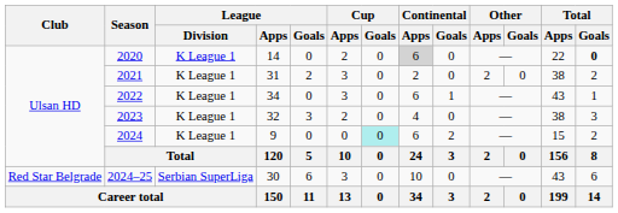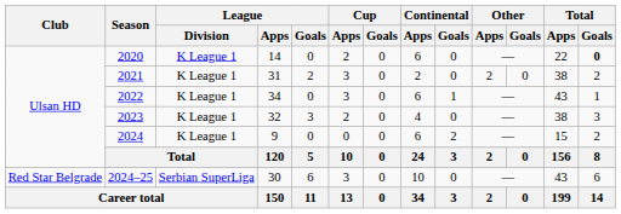2020 | Continental / Apps: lightgrey background -> no background
2024 | Cup / Goals: paleturquoise background -> no background
